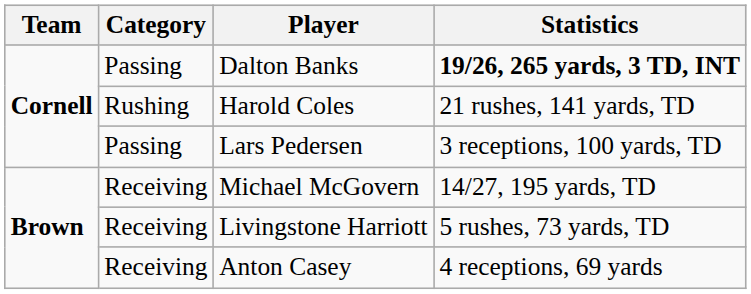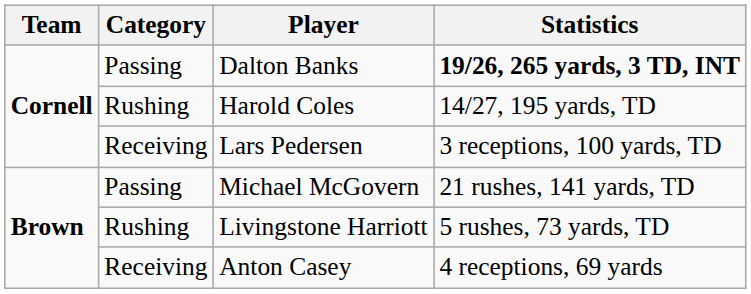Harold Coles | Statistics: 21 rushes, 141 yards, TD -> 14/27, 195 yards, TD
Lars Pedersen | Category: Passing -> Receiving
Michael McGovern | Category: Receiving -> Passing
Michael McGovern | Statistics: 14/27, 195 yards, TD -> 21 rushes, 141 yards, TD
Livingstone Harriott | Category: Receiving -> Rushing
